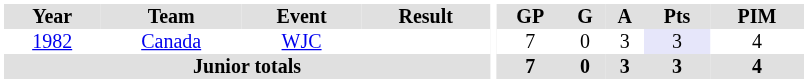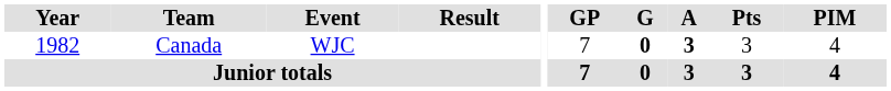Canada | G: normal -> bold
Canada | A: normal -> bold
Canada | Pts: lavender background -> no background
